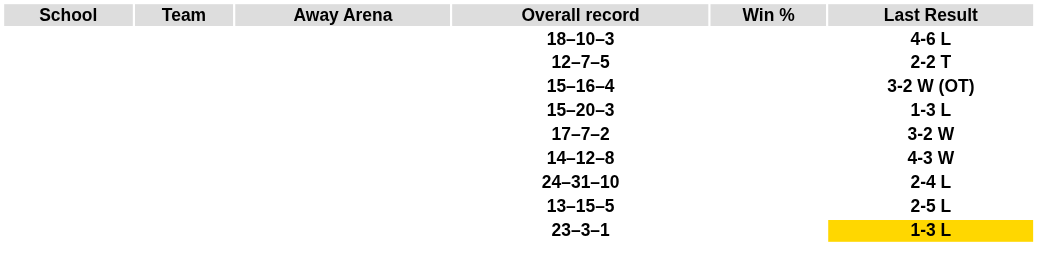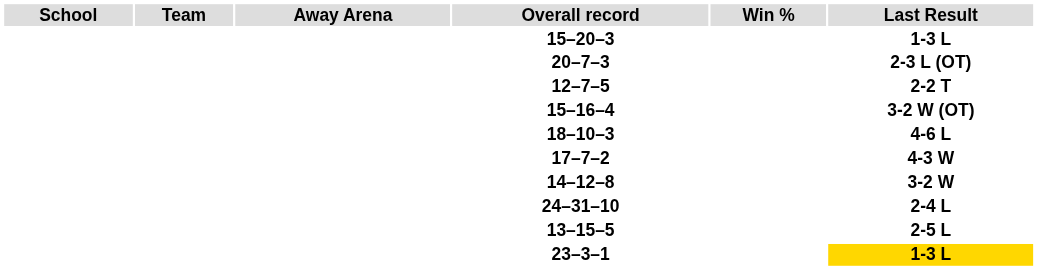rows swapped: 15–20–3 <-> 18–10–3
+ row: 20–7–3 | 2-3 L (OT)
17–7–2 | Last Result: 3-2 W -> 4-3 W
14–12–8 | Last Result: 4-3 W -> 3-2 W
